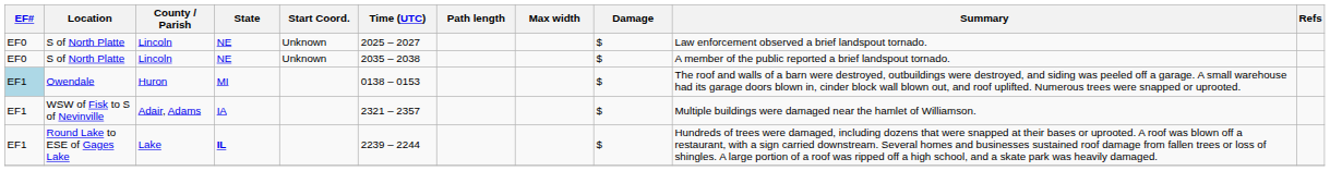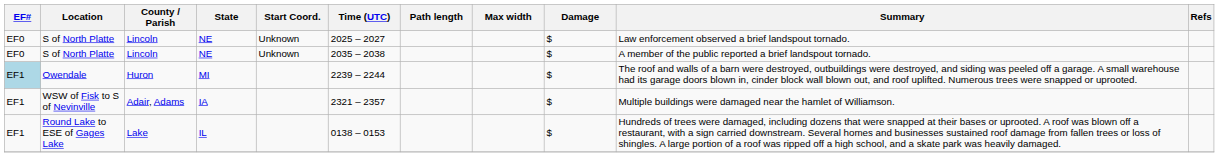Owendale | Time (UTC): 0138 – 0153 -> 2239 – 2244
Round Lake to ESE of Gages Lake | State: bold -> normal
Round Lake to ESE of Gages Lake | Time (UTC): 2239 – 2244 -> 0138 – 0153
